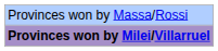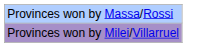row 2 | column 1: bold -> normal
